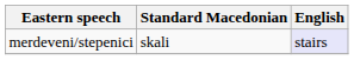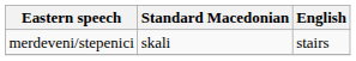merdeveni/stepenici | English: lavender background -> no background
